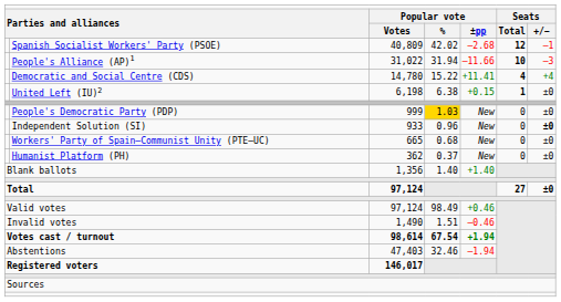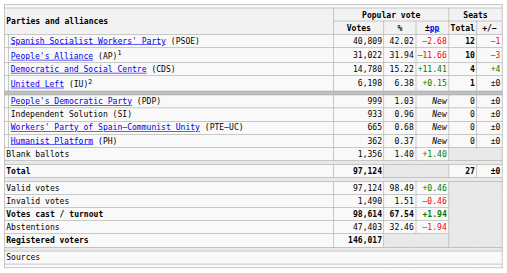People's Democratic Party (PDP) | column 4: gold background -> no background
Independent Solution (SI) | column 7: bold -> normal
